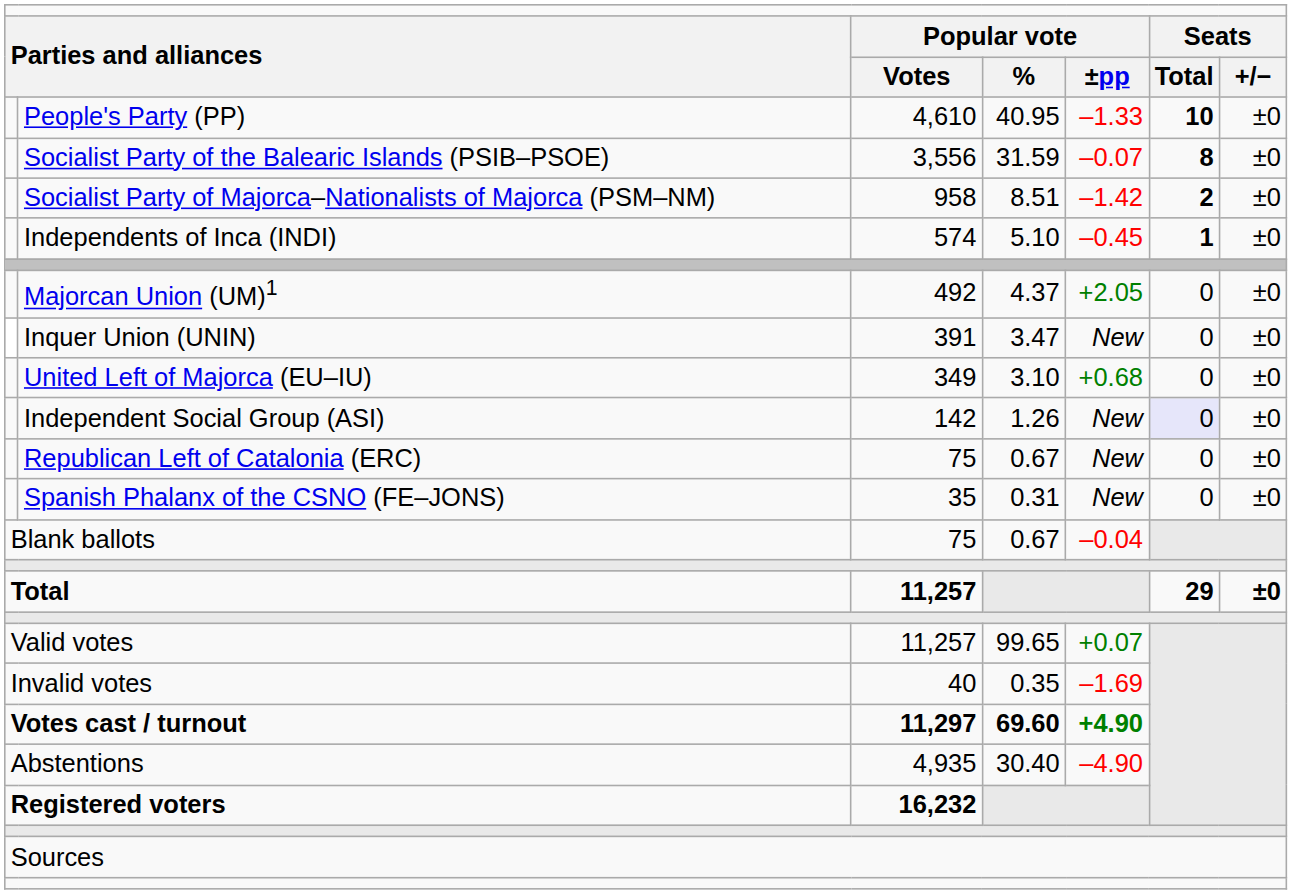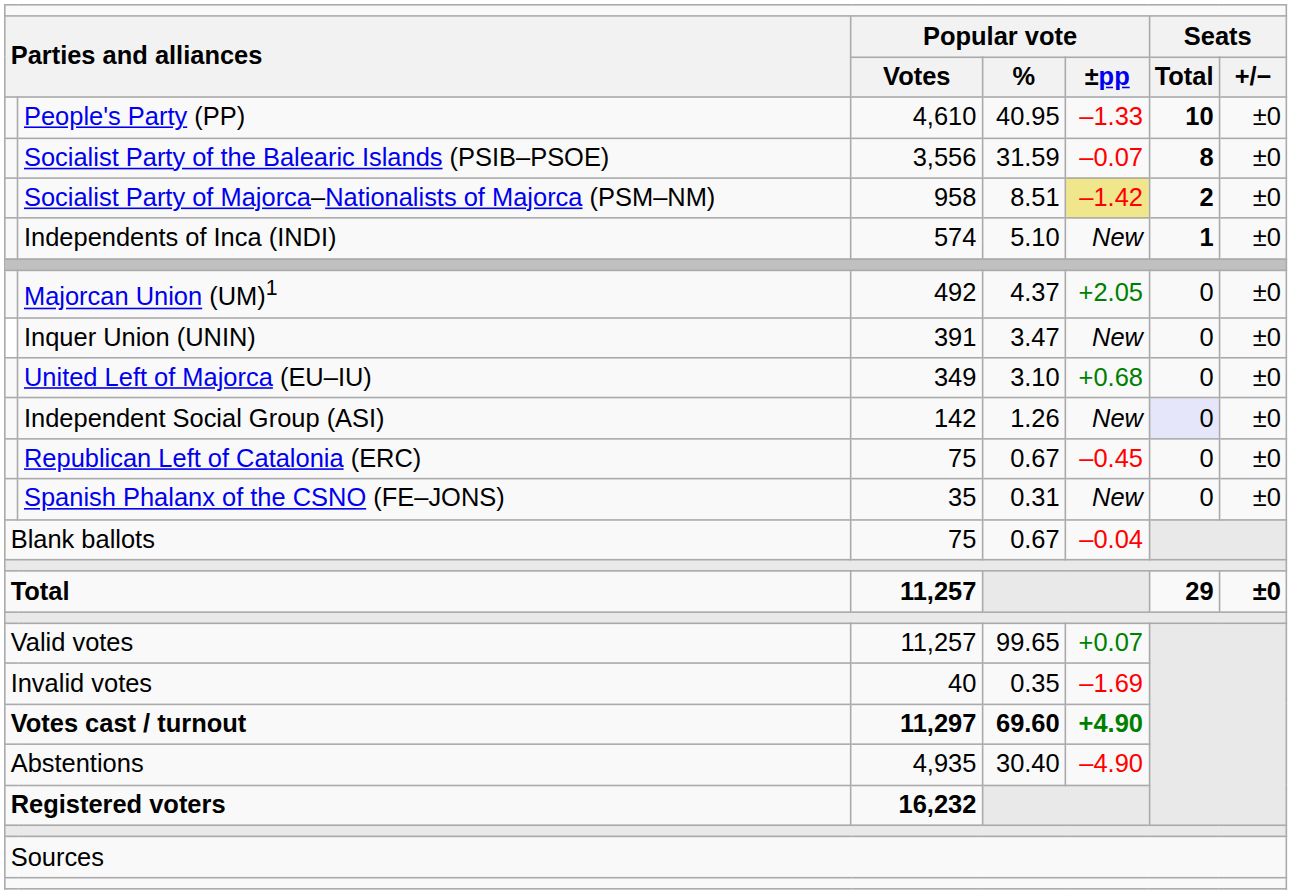Socialist Party of Majorca–Nationalists of Majorca (PSM–NM) | column 5: no background -> khaki background
Independents of Inca (INDI) | column 5: –0.45 -> New
Republican Left of Catalonia (ERC) | column 5: New -> –0.45
